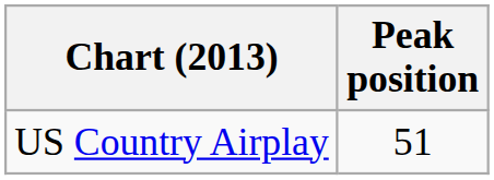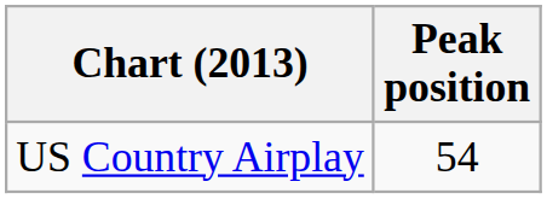US Country Airplay | Peak position: 51 -> 54
